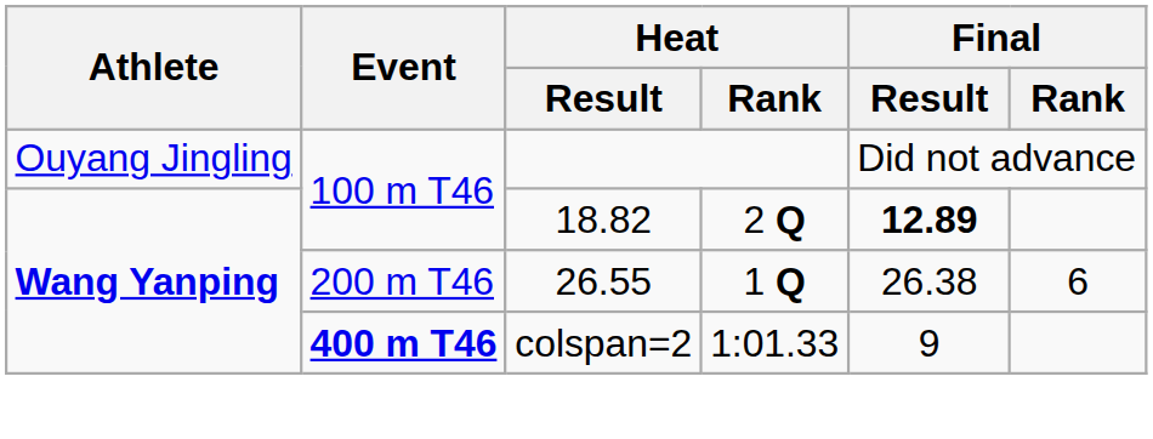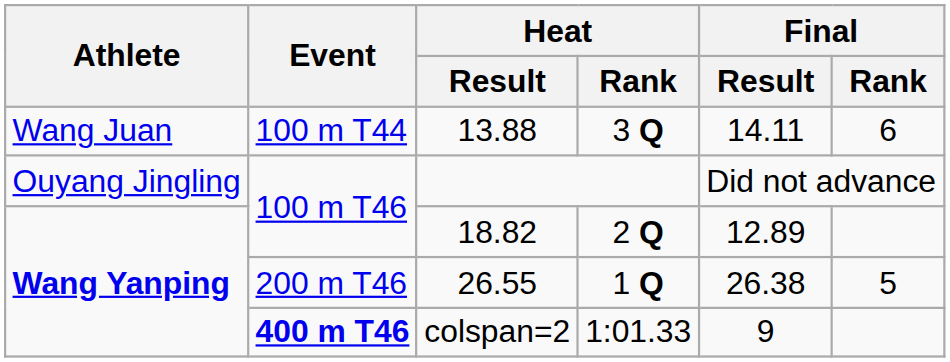+ row: Wang Juan | 100 m T44 | 13.88 | 3 Q | 14.11 | 6
18.82 | Final / Result: bold -> normal
26.55 | Final / Rank: 6 -> 5
